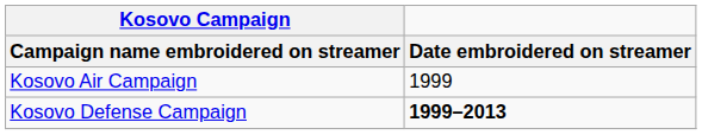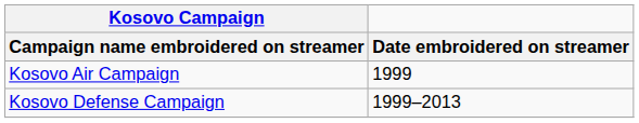Kosovo Defense Campaign | Date embroidered on streamer: bold -> normal
